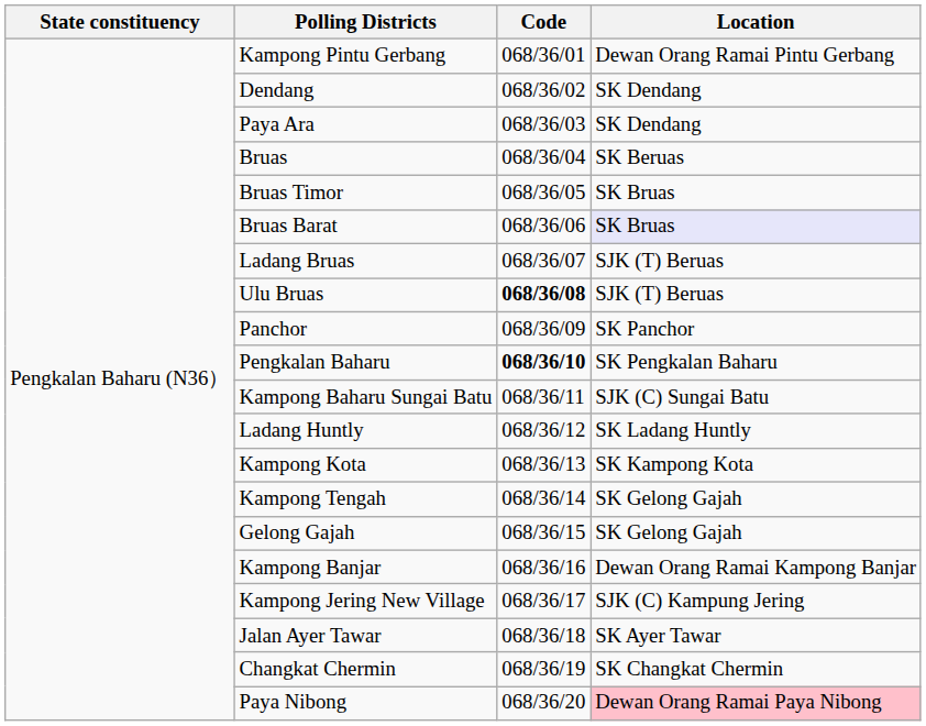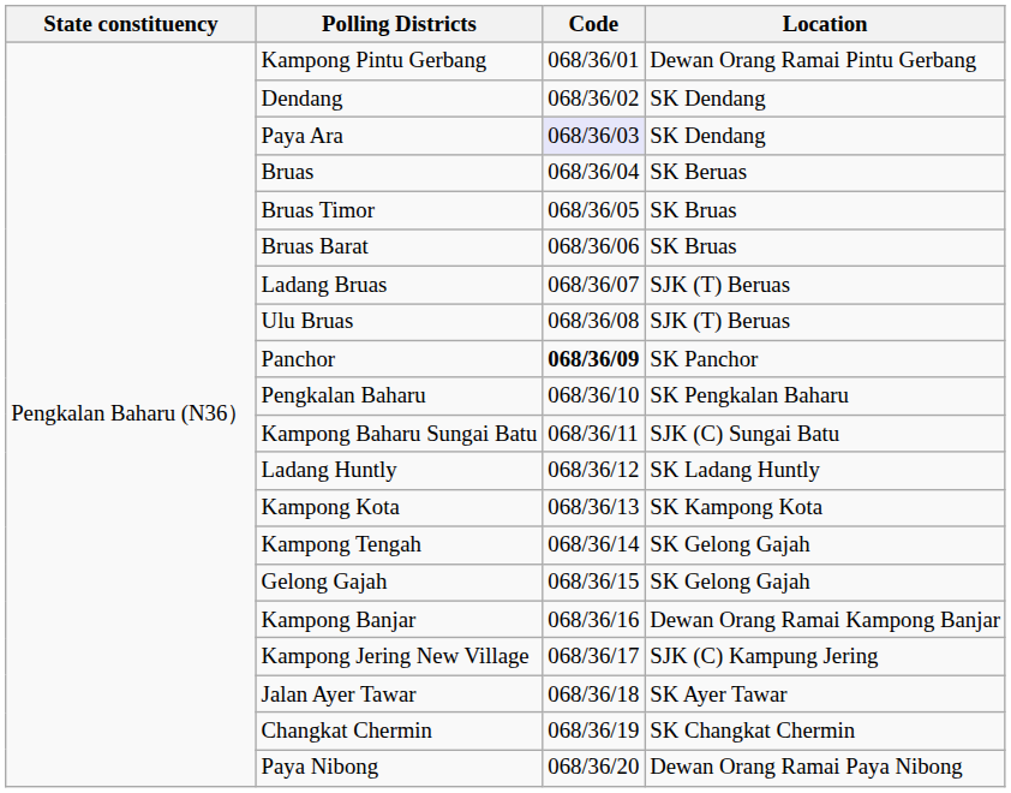Paya Ara | Code: no background -> lavender background
Bruas Barat | Location: lavender background -> no background
Ulu Bruas | Code: bold -> normal
Panchor | Code: normal -> bold
Pengkalan Baharu | Code: bold -> normal
Paya Nibong | Location: pink background -> no background
